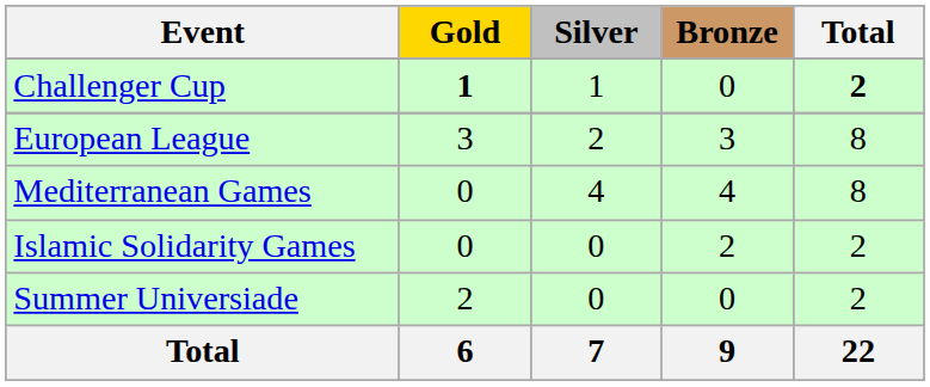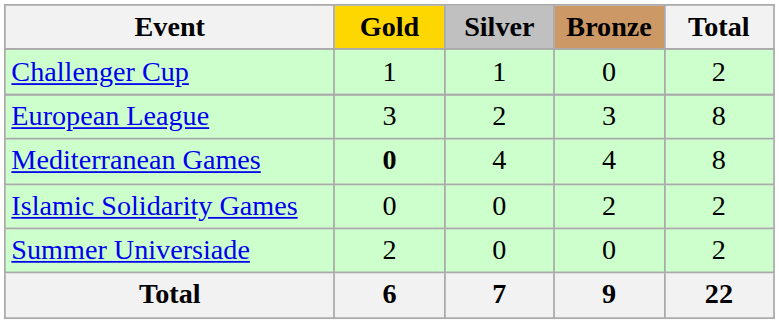Challenger Cup | Gold: bold -> normal
Challenger Cup | Total: bold -> normal
Mediterranean Games | Gold: normal -> bold
